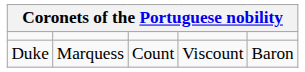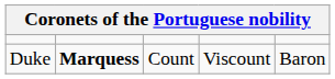Duke | column 2: normal -> bold
